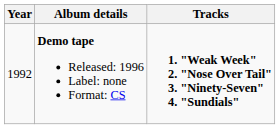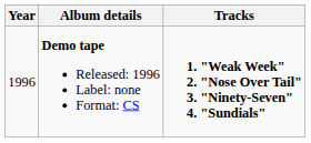Demo tape Released: 1996 Label: none Format: CS | Year: 1992 -> 1996
